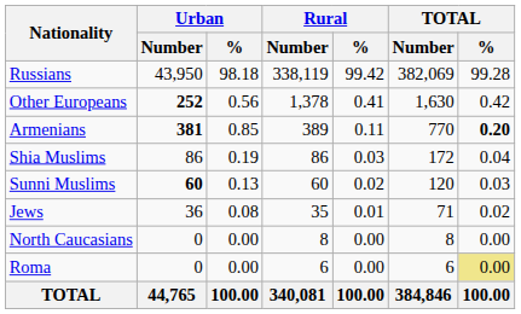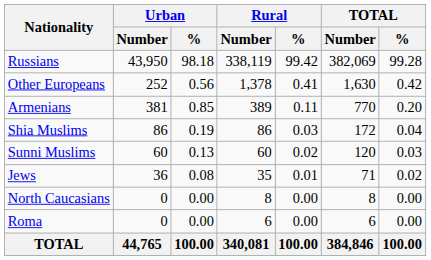Other Europeans | Urban / Number: bold -> normal
Armenians | Urban / Number: bold -> normal
Armenians | TOTAL / %: bold -> normal
Sunni Muslims | Urban / Number: bold -> normal
Roma | TOTAL / %: khaki background -> no background
